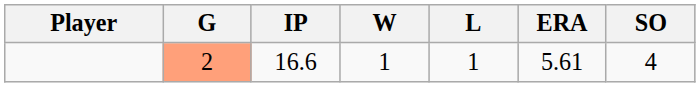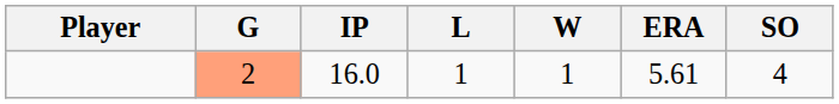columns swapped: W <-> L
row 2 | IP: 16.6 -> 16.0
